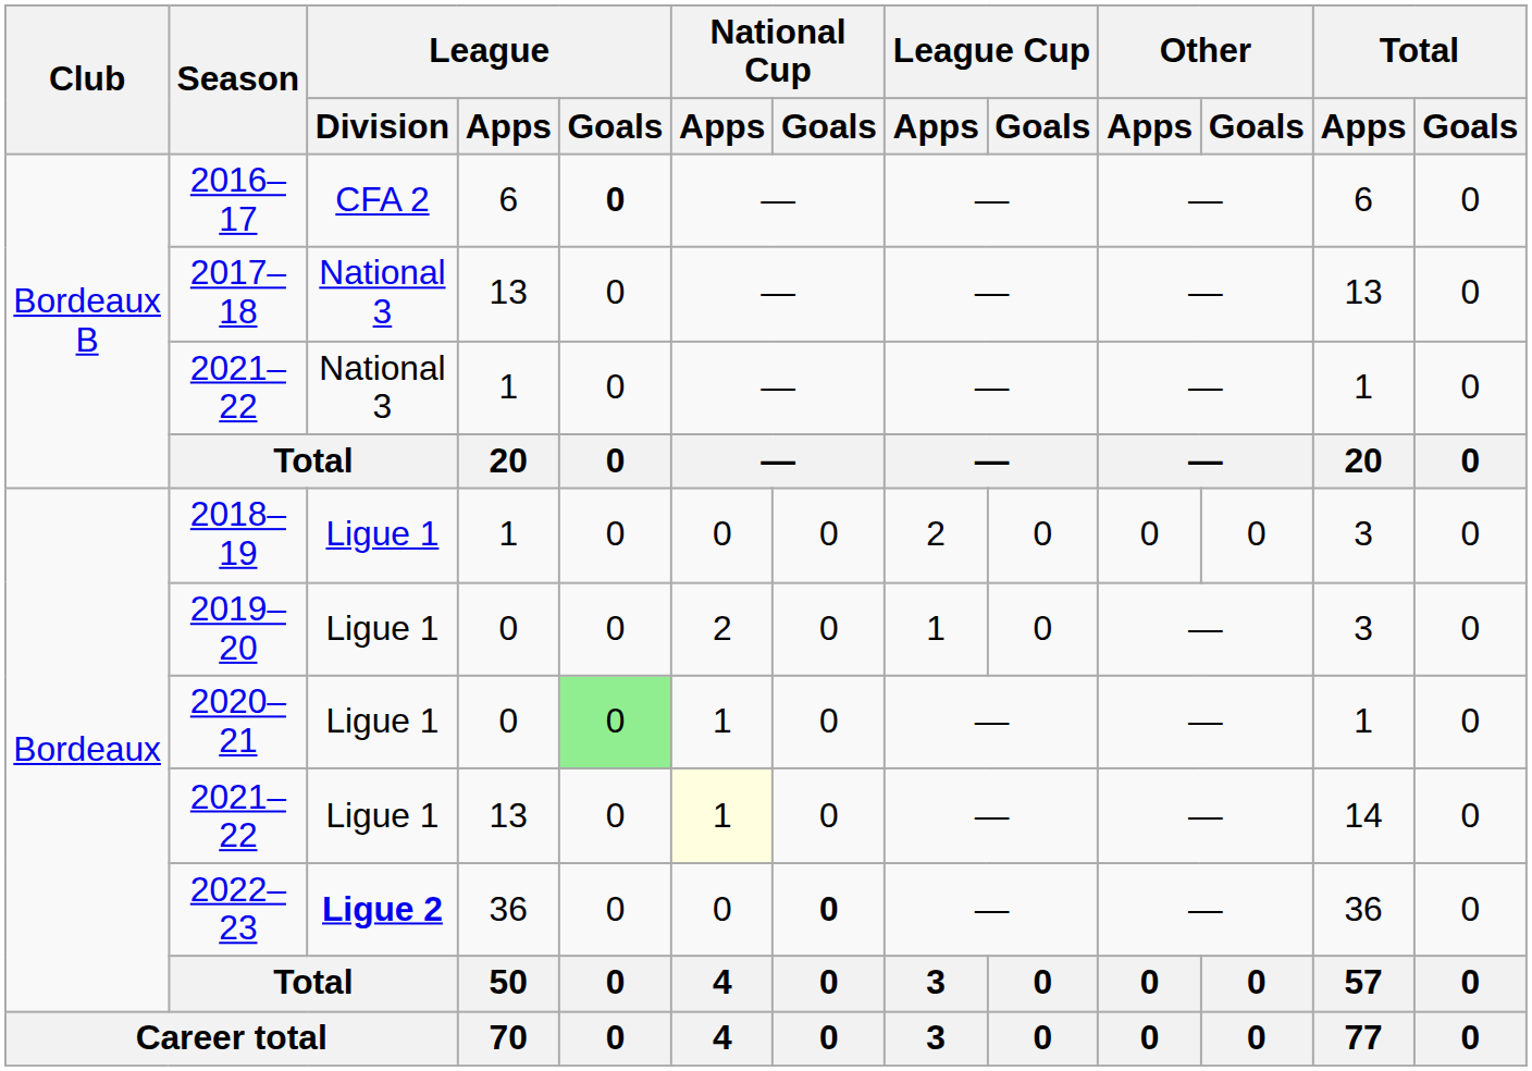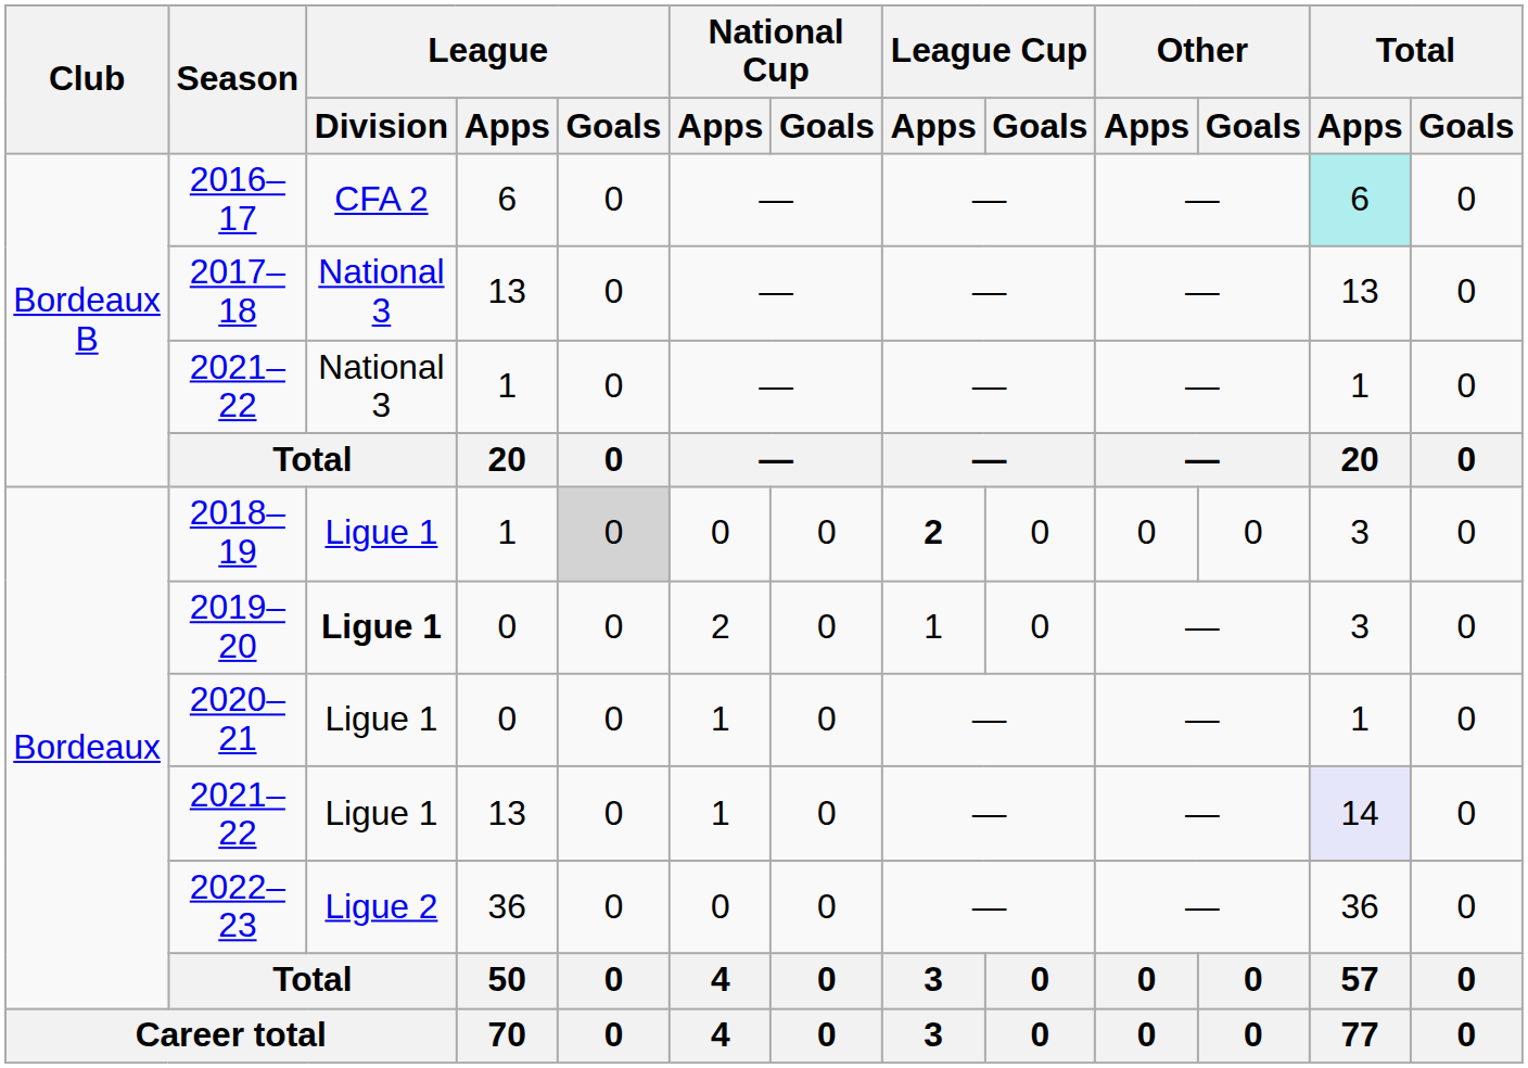2016–17 | League / Goals: bold -> normal
2016–17 | Total / Apps: no background -> paleturquoise background
2018–19 | League / Goals: no background -> lightgrey background
2018–19 | League Cup / Apps: normal -> bold
2019–20 | League / Division: normal -> bold
2020–21 | League / Goals: lightgreen background -> no background
2021–22 / 13 | National Cup / Apps: lightyellow background -> no background
2021–22 / 13 | Total / Apps: no background -> lavender background
2022–23 | League / Division: bold -> normal
2022–23 | National Cup / Goals: bold -> normal
